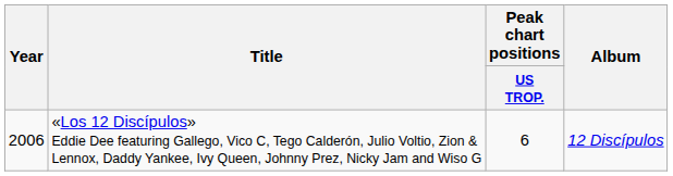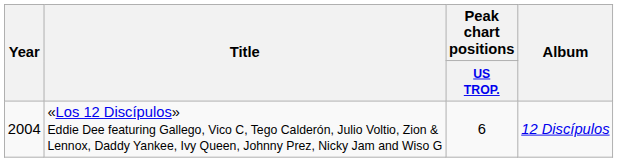row 3 | Year: 2006 -> 2004
